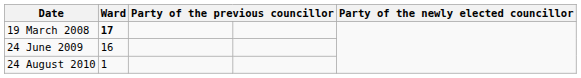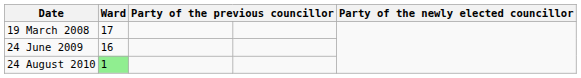19 March 2008 | Ward: bold -> normal
24 August 2010 | Ward: no background -> lightgreen background
